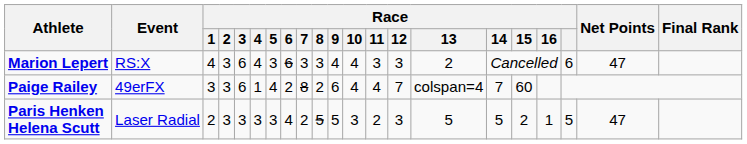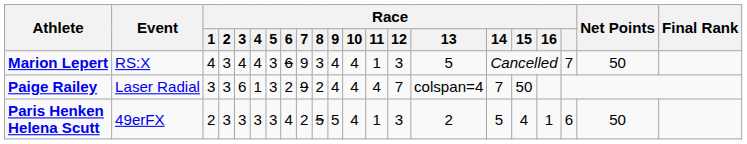Marion Lepert | Race / 3: 6 -> 4
Marion Lepert | Race / 7: 3 -> 9
Marion Lepert | Race / 11: 3 -> 1
Marion Lepert | Race / 13: 2 -> 5
Marion Lepert | Race: 6 -> 7
Marion Lepert | Net Points: 47 -> 50
Paige Railey | Event: 49erFX -> Laser Radial
Paige Railey | Race / 5: 4 -> 3
Paige Railey | Race / 7: 8 -> 9
Paige Railey | Race / 9: 6 -> 4
Paige Railey | Race / 15: 60 -> 50
Paris Henken Helena Scutt | Event: Laser Radial -> 49erFX
Paris Henken Helena Scutt | Race / 10: 3 -> 4
Paris Henken Helena Scutt | Race / 11: 2 -> 1
Paris Henken Helena Scutt | Race / 13: 5 -> 2
Paris Henken Helena Scutt | Race / 15: 2 -> 4
Paris Henken Helena Scutt | Race: 5 -> 6
Paris Henken Helena Scutt | Net Points: 47 -> 50
